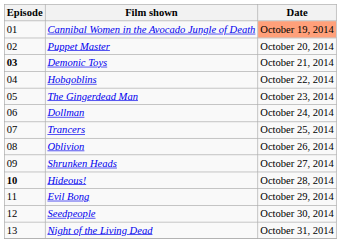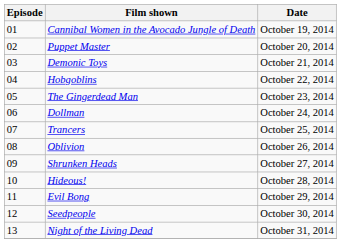Cannibal Women in the Avocado Jungle of Death | Date: lightsalmon background -> no background
Demonic Toys | Episode: bold -> normal
Hideous! | Episode: bold -> normal
